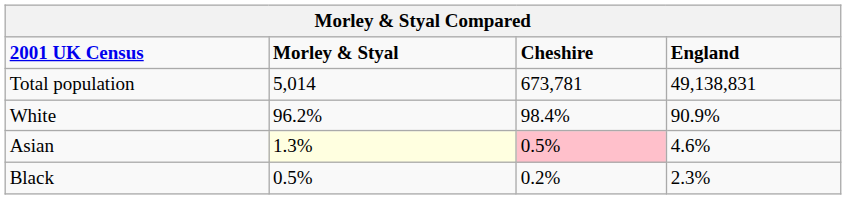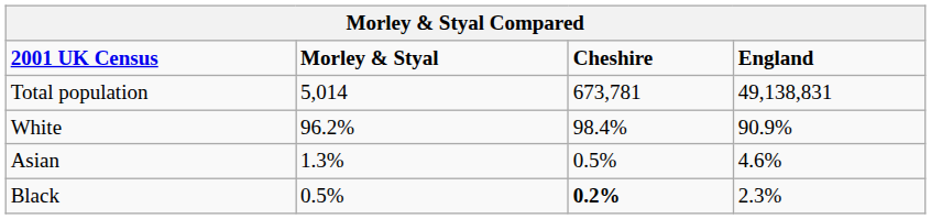Asian | Morley & Styal: lightyellow background -> no background
Asian | Cheshire: pink background -> no background
Black | Cheshire: normal -> bold
